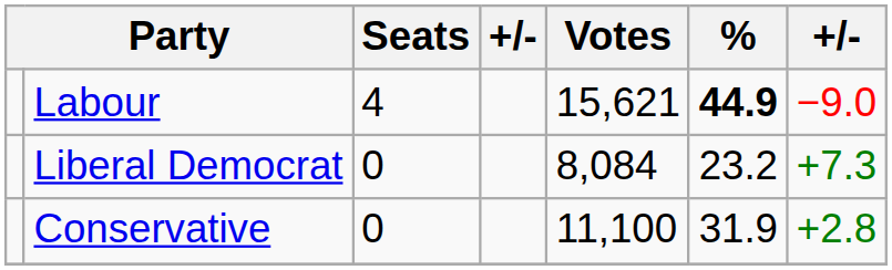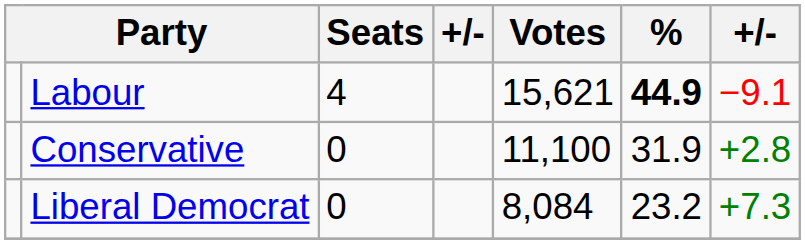Labour | column 7: −9.0 -> −9.1
rows swapped: Conservative <-> Liberal Democrat
